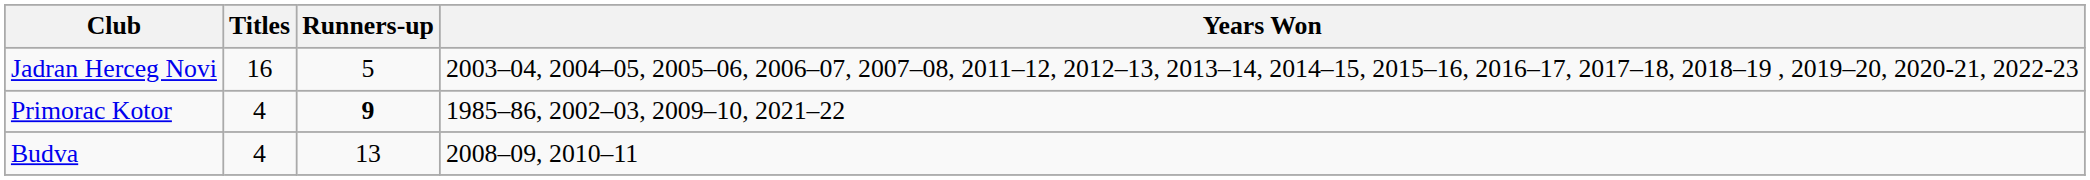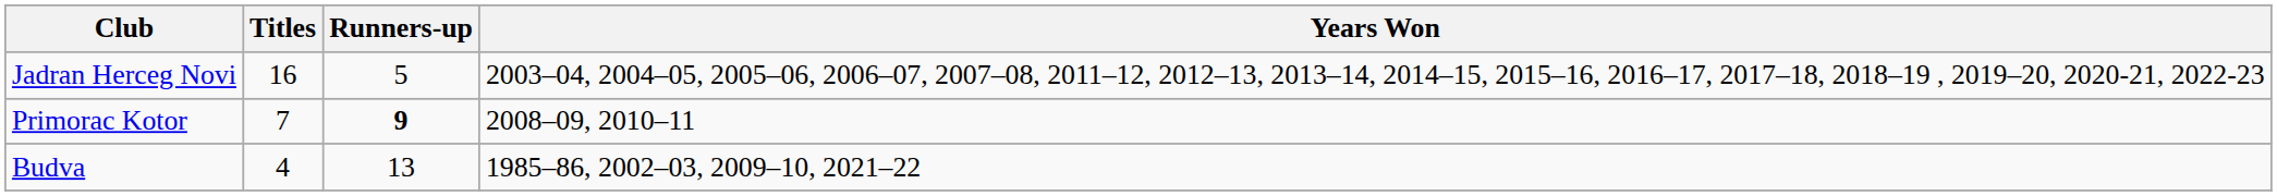Primorac Kotor | Titles: 4 -> 7
Primorac Kotor | Years Won: 1985–86, 2002–03, 2009–10, 2021–22 -> 2008–09, 2010–11
Budva | Years Won: 2008–09, 2010–11 -> 1985–86, 2002–03, 2009–10, 2021–22
